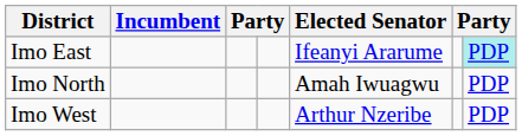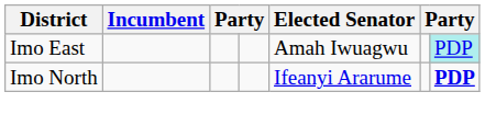Imo East | Elected Senator: Ifeanyi Ararume -> Amah Iwuagwu
Imo North | Elected Senator: Amah Iwuagwu -> Ifeanyi Ararume
Imo North | column 7: normal -> bold
- row: Imo West | Arthur Nzeribe | PDP
